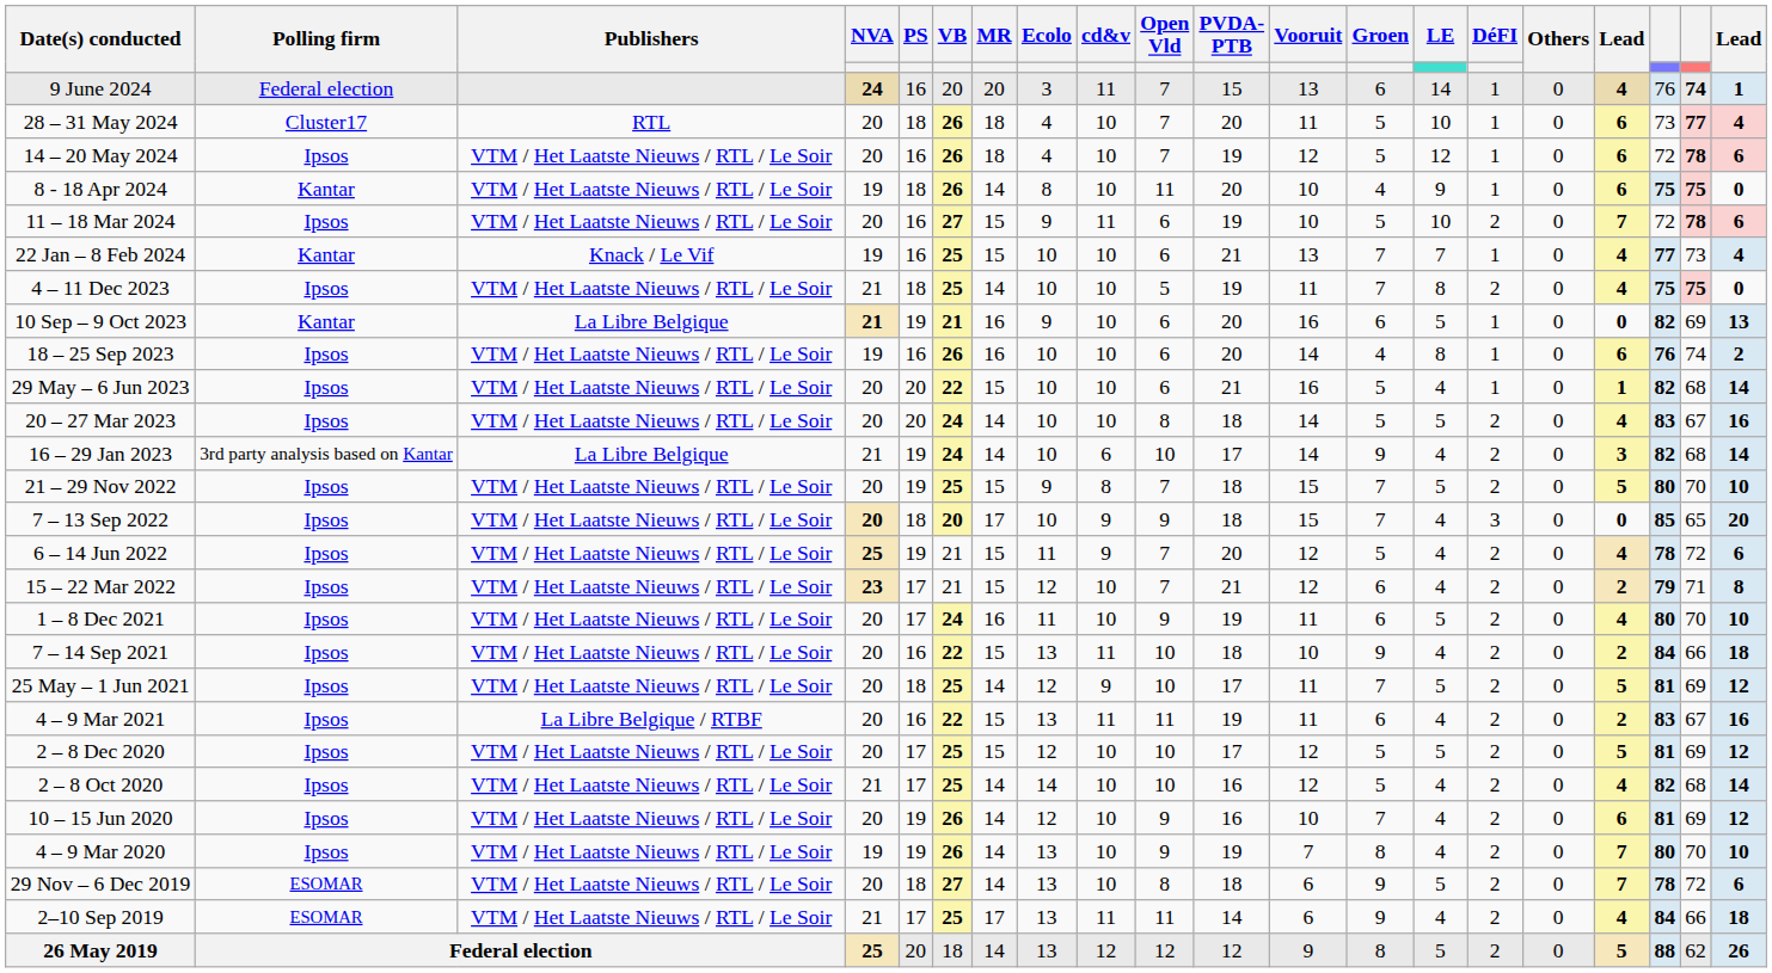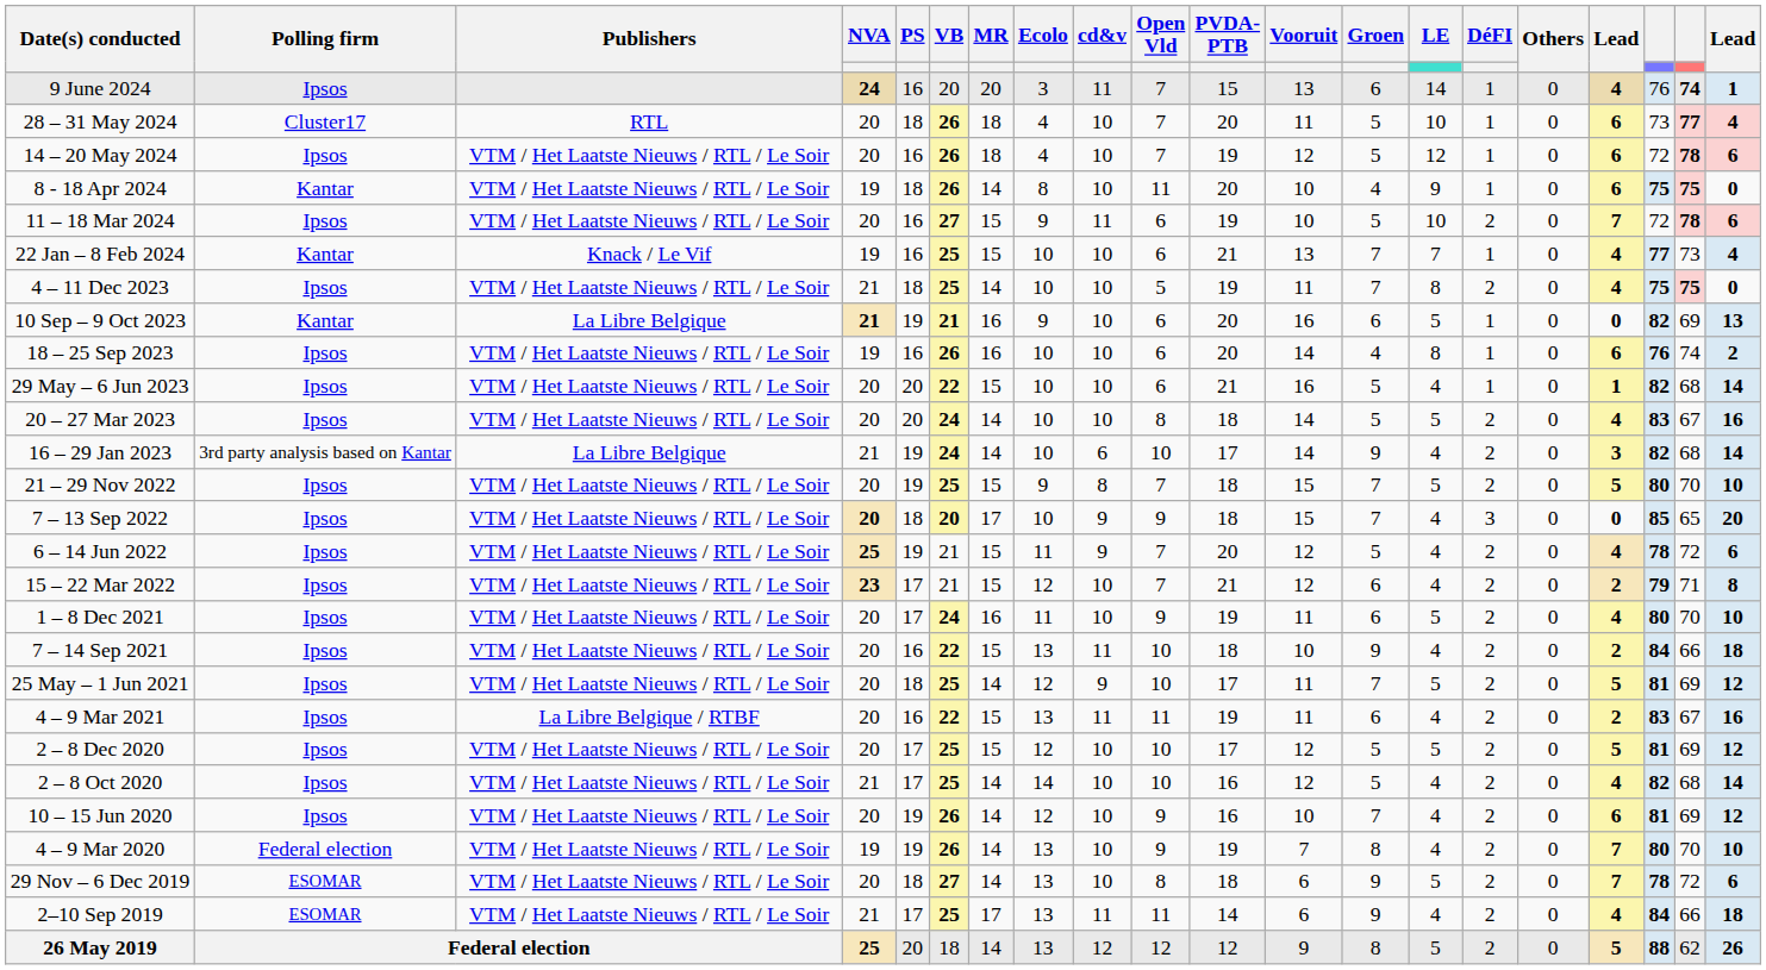9 June 2024 | Polling firm: Federal election -> Ipsos
4 – 9 Mar 2020 | Polling firm: Ipsos -> Federal election
